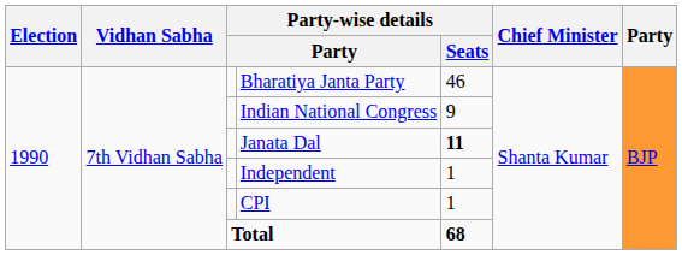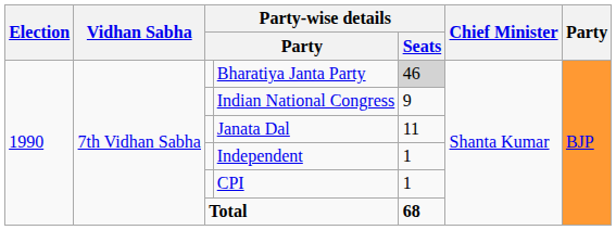Bharatiya Janta Party | Party-wise details / Seats: no background -> lightgrey background
Janata Dal | Party-wise details / Seats: bold -> normal
